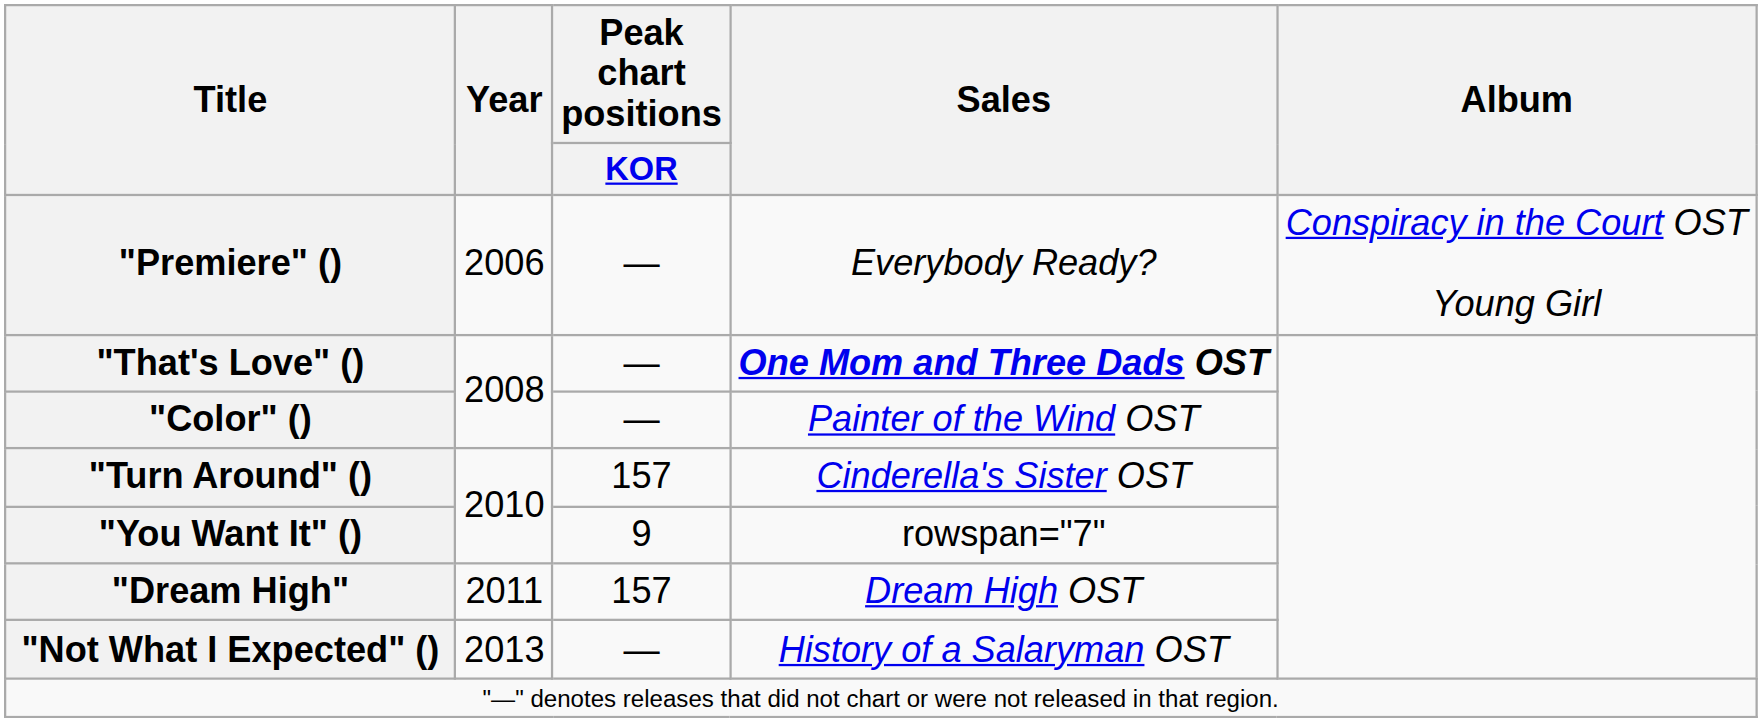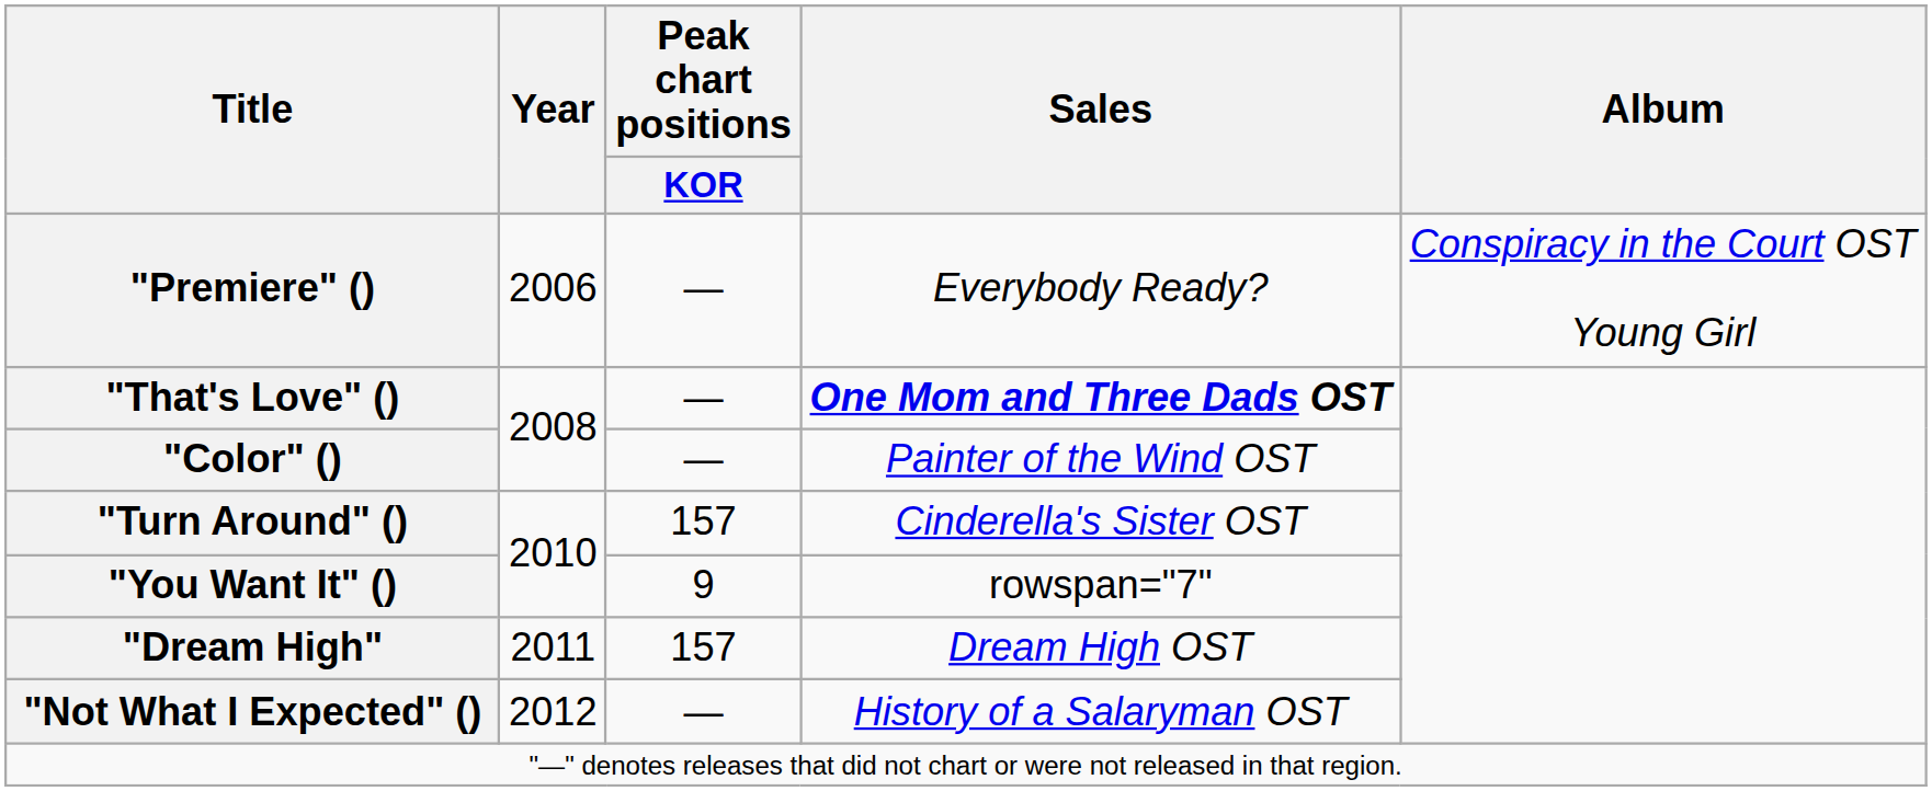"Not What I Expected" () | Year: 2013 -> 2012
